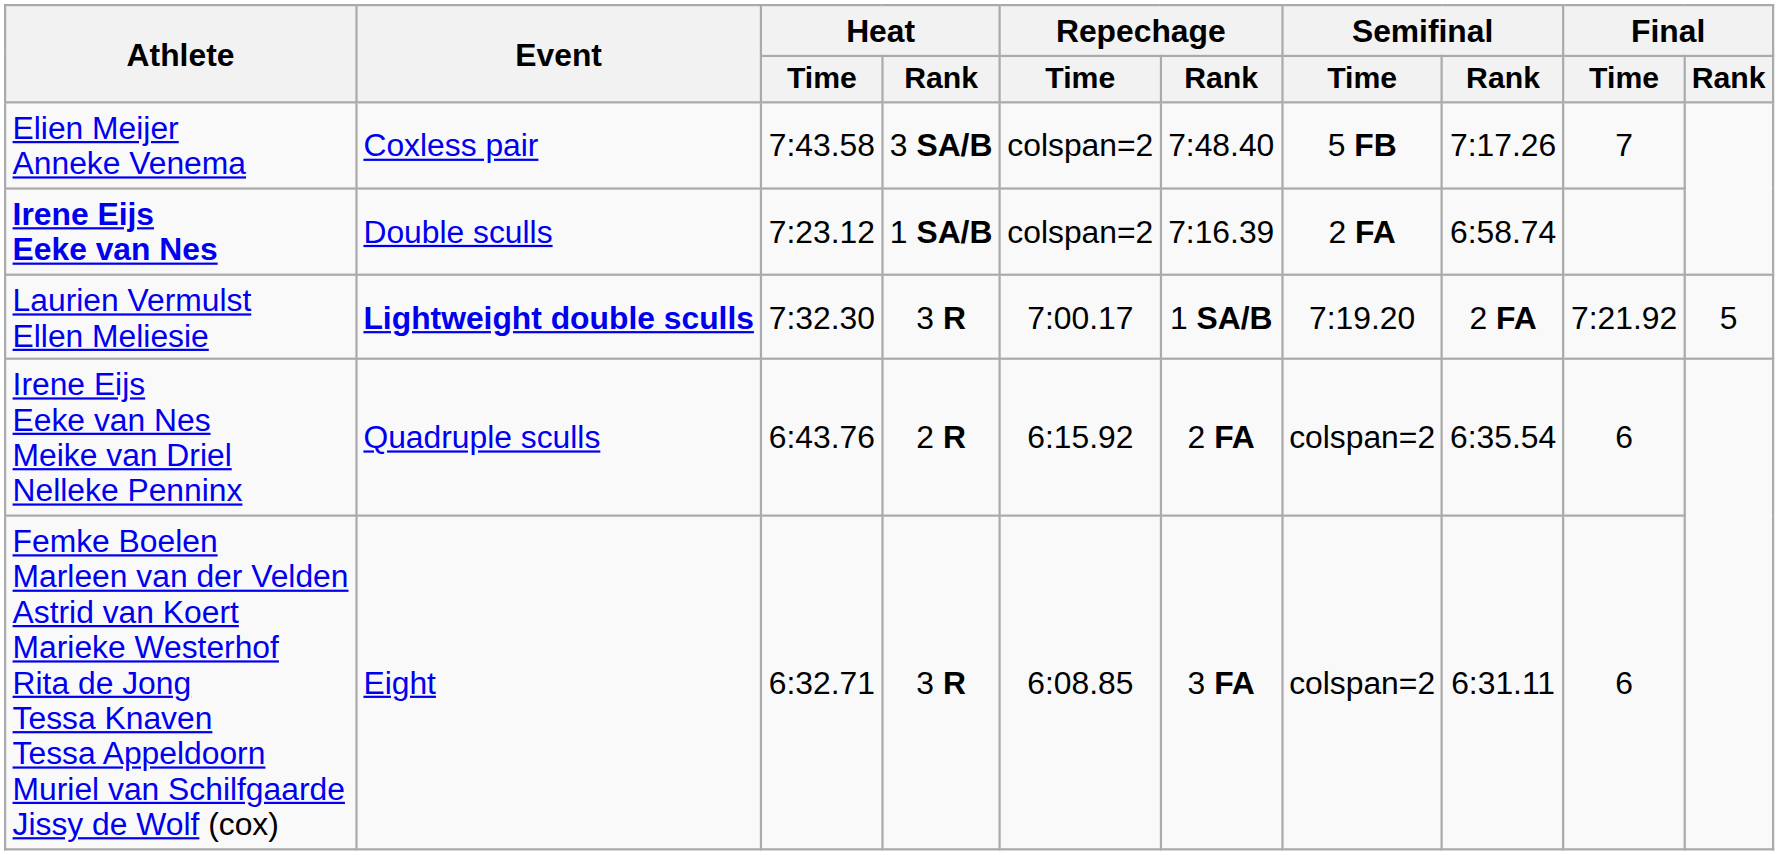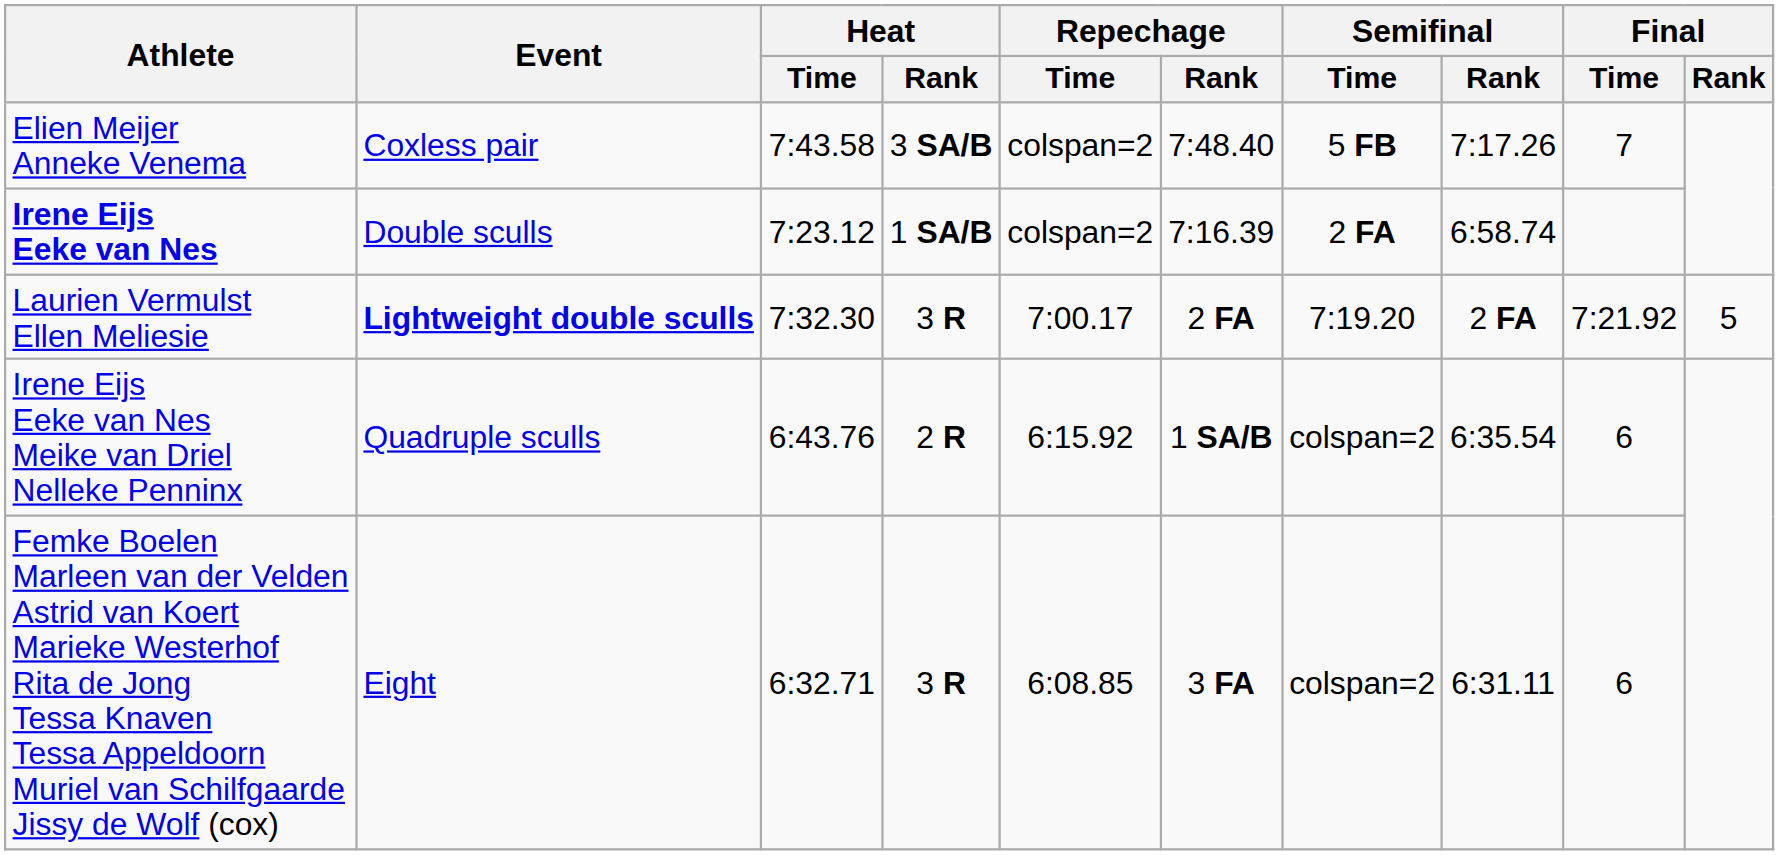Laurien Vermulst Ellen Meliesie | Repechage / Rank: 1 SA/B -> 2 FA
Irene Eijs Eeke van Nes Meike van Driel Nelleke Penninx | Repechage / Rank: 2 FA -> 1 SA/B
